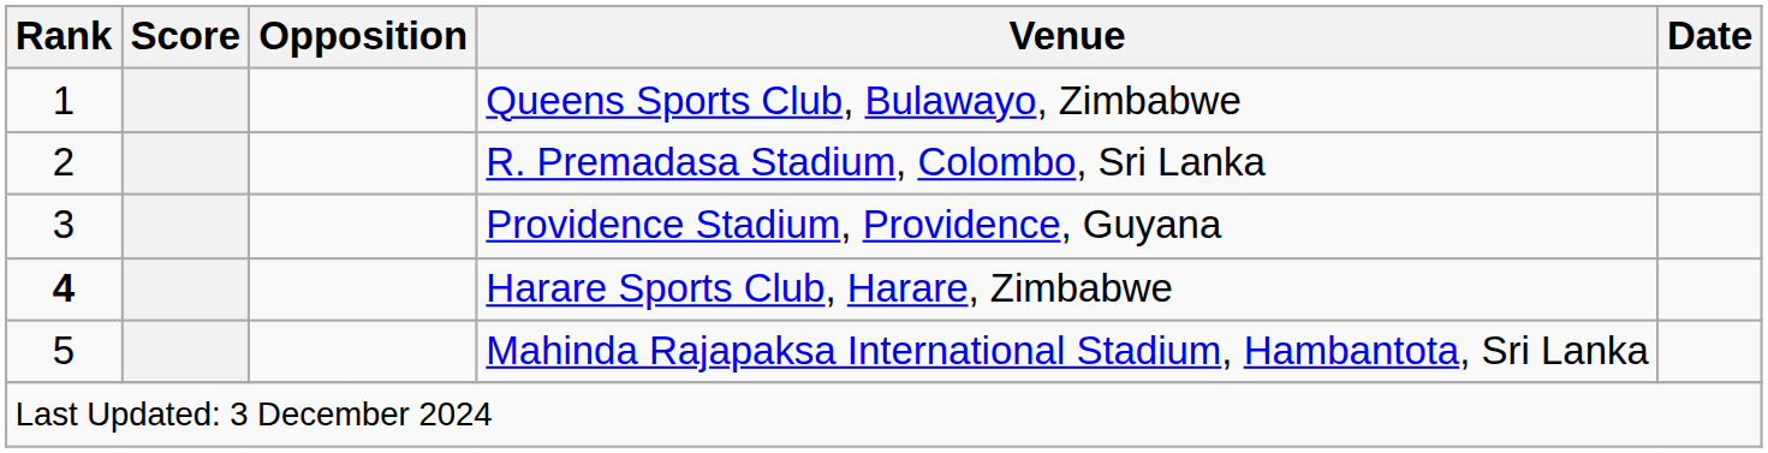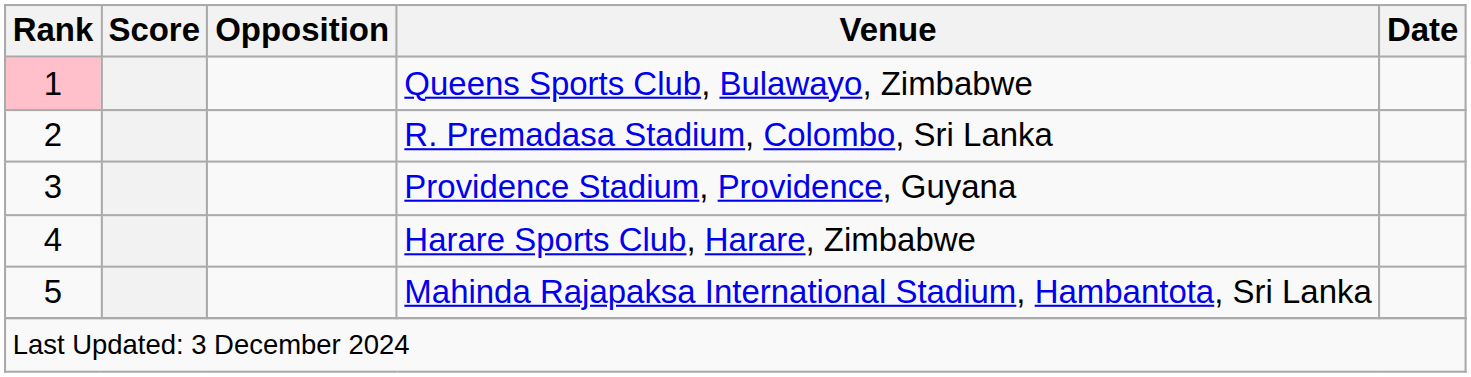Queens Sports Club, Bulawayo, Zimbabwe | Rank: no background -> pink background
Harare Sports Club, Harare, Zimbabwe | Rank: bold -> normal
